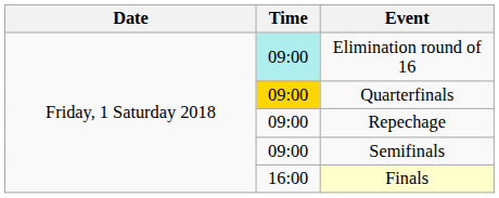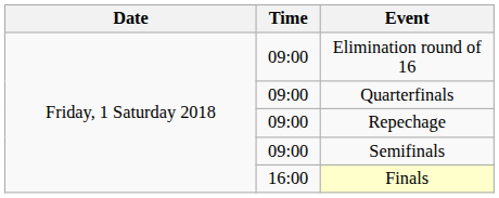Elimination round of 16 | Time: paleturquoise background -> no background
Quarterfinals | Time: gold background -> no background
